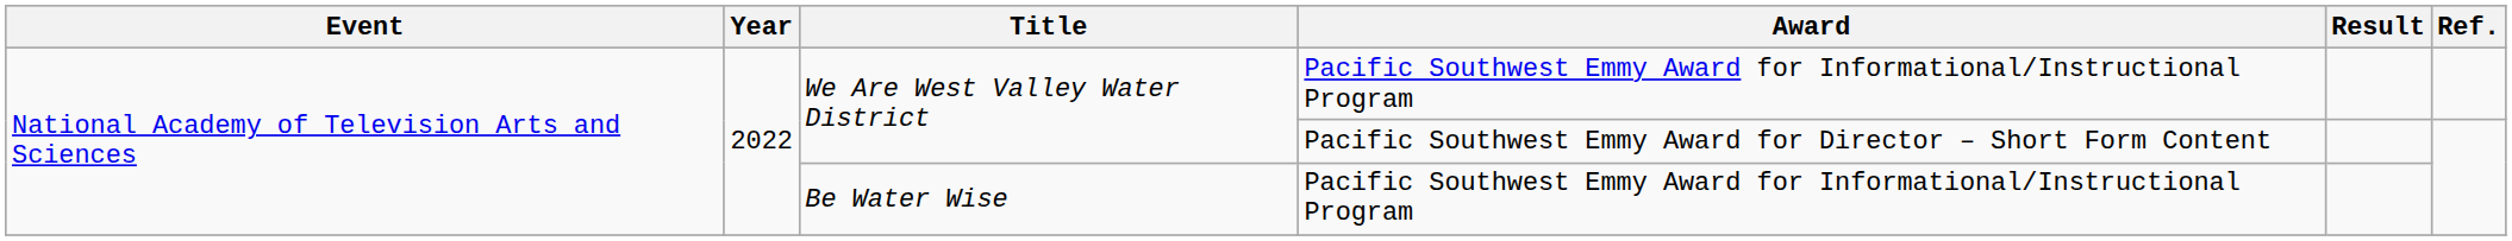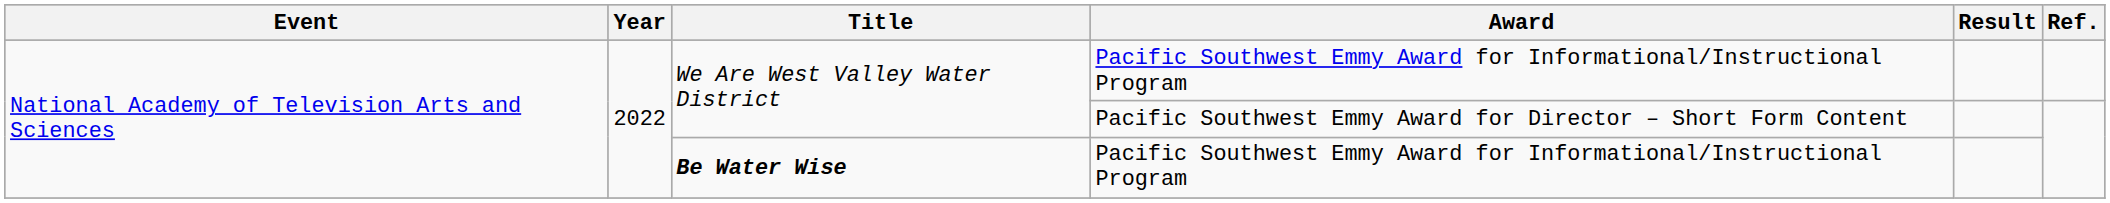Be Water Wise | Title: normal -> bold
